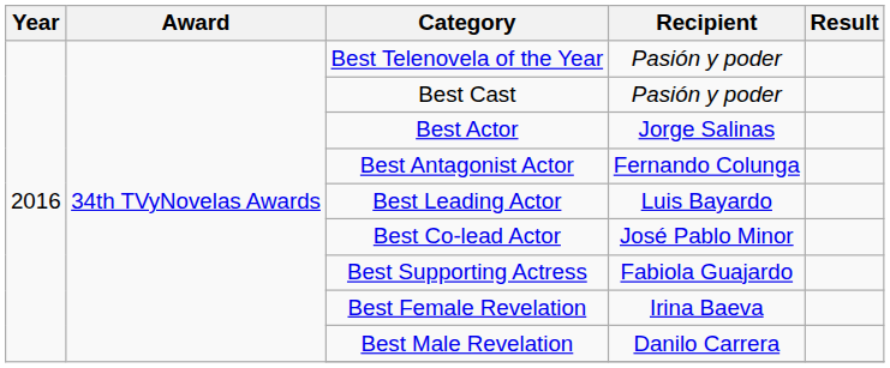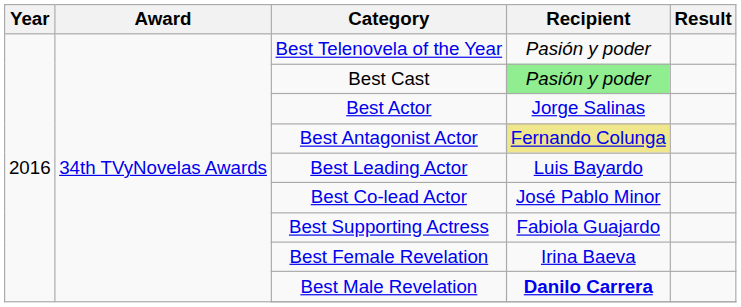Best Cast | Recipient: no background -> lightgreen background
Best Antagonist Actor | Recipient: no background -> khaki background
Best Male Revelation | Recipient: normal -> bold
